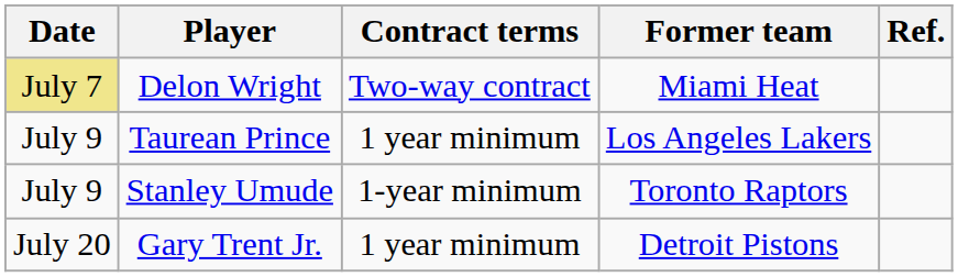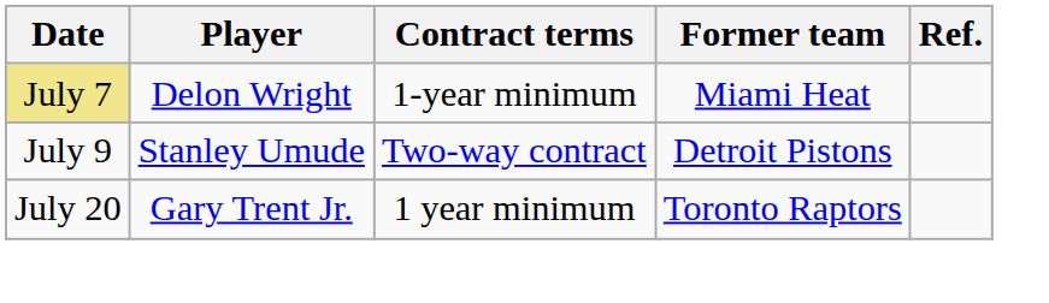Delon Wright | Contract terms: Two-way contract -> 1-year minimum
- row: July 9 | Taurean Prince | 1 year minimum | Los Angeles Lakers
Stanley Umude | Contract terms: 1-year minimum -> Two-way contract
Stanley Umude | Former team: Toronto Raptors -> Detroit Pistons
Gary Trent Jr. | Former team: Detroit Pistons -> Toronto Raptors
